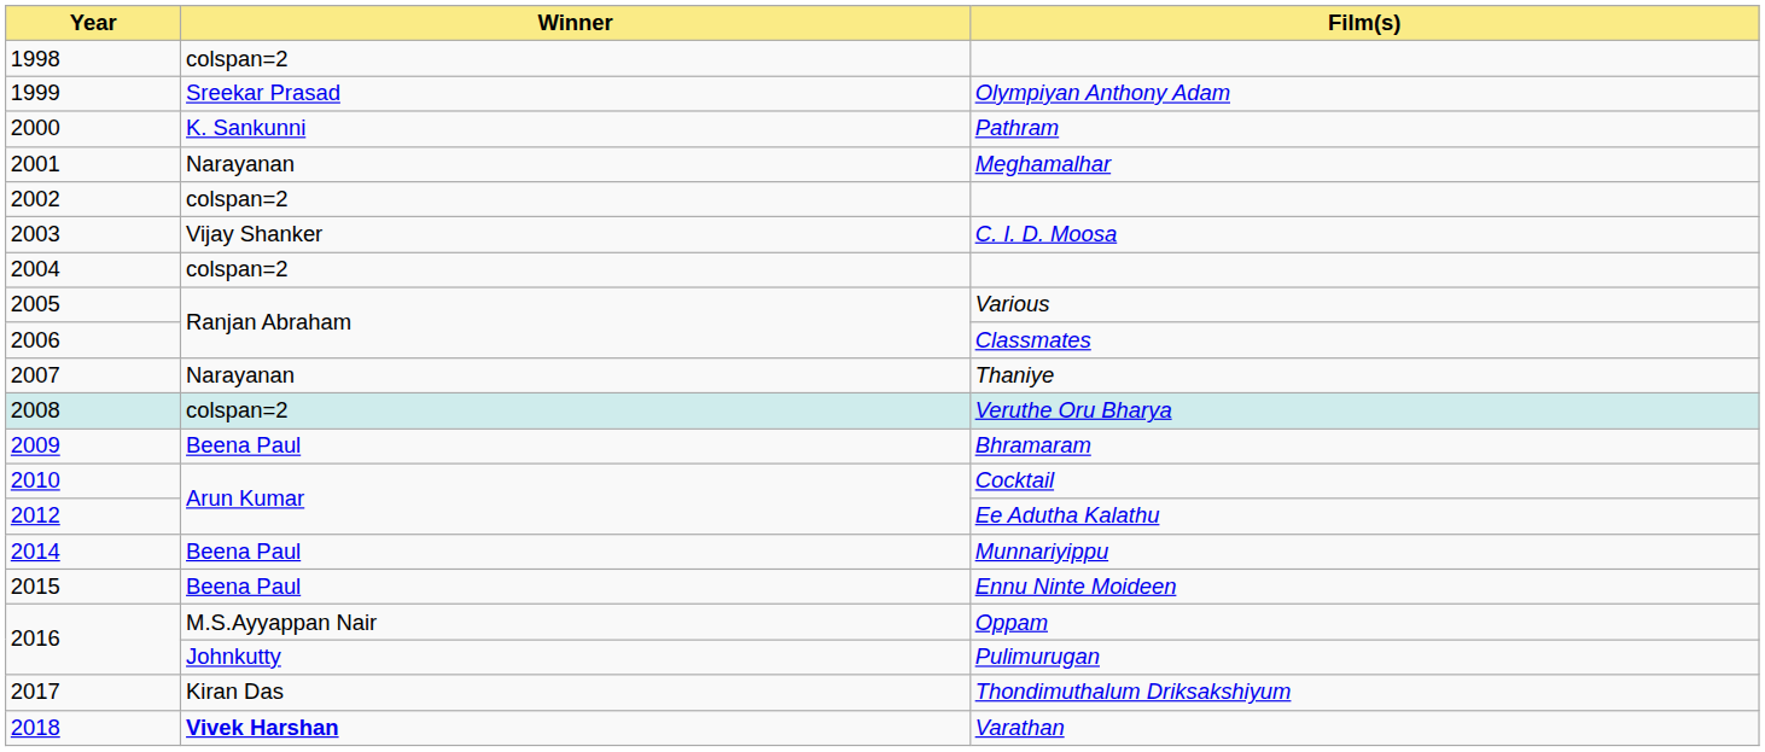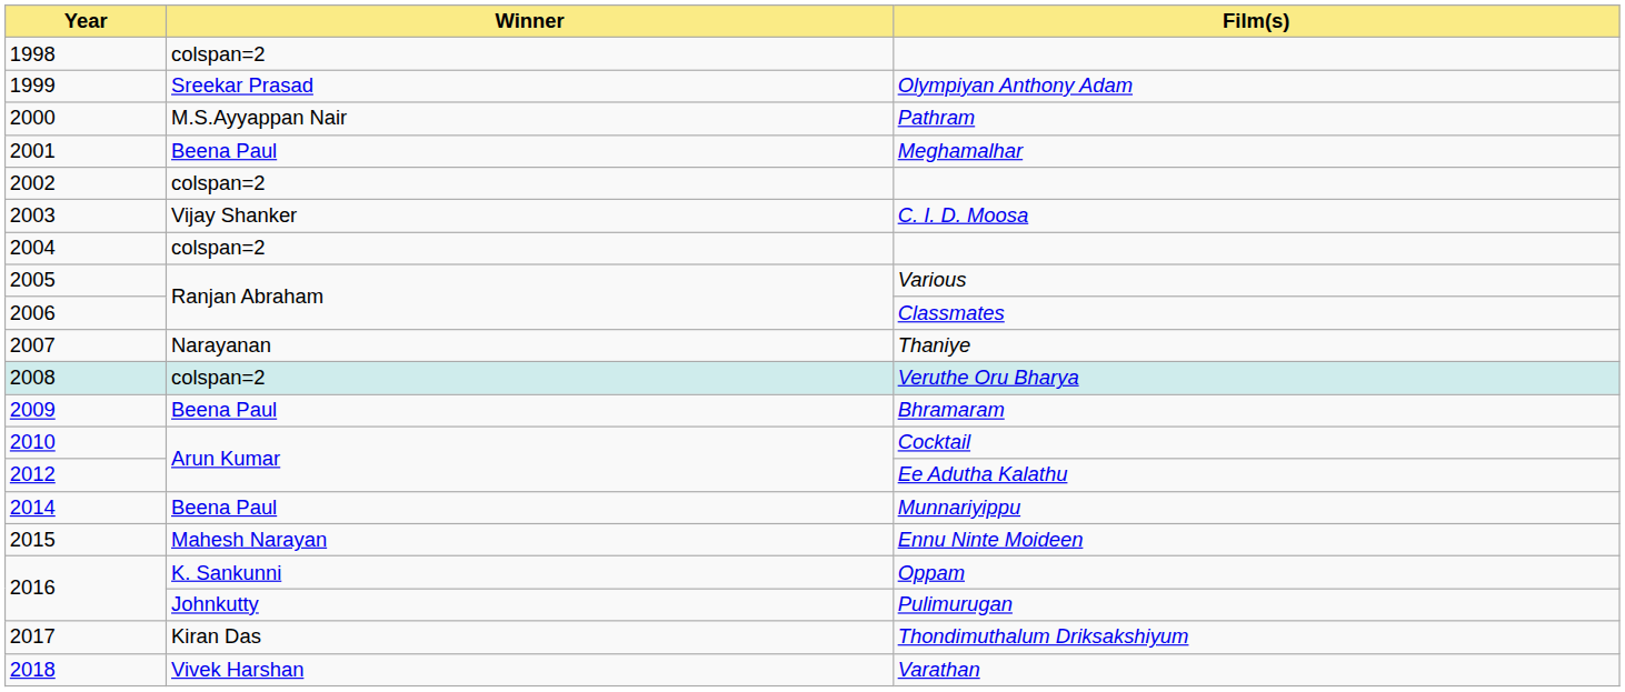Pathram | Winner: K. Sankunni -> M.S.Ayyappan Nair
Meghamalhar | Winner: Narayanan -> Beena Paul
Ennu Ninte Moideen | Winner: Beena Paul -> Mahesh Narayan
Oppam | Winner: M.S.Ayyappan Nair -> K. Sankunni
Varathan | Winner: bold -> normal
